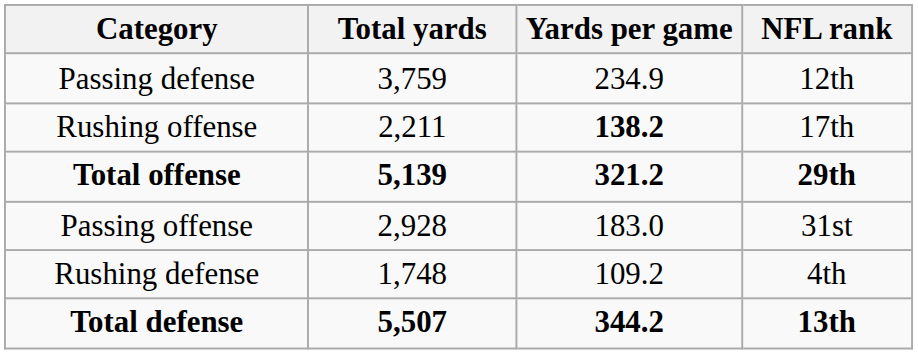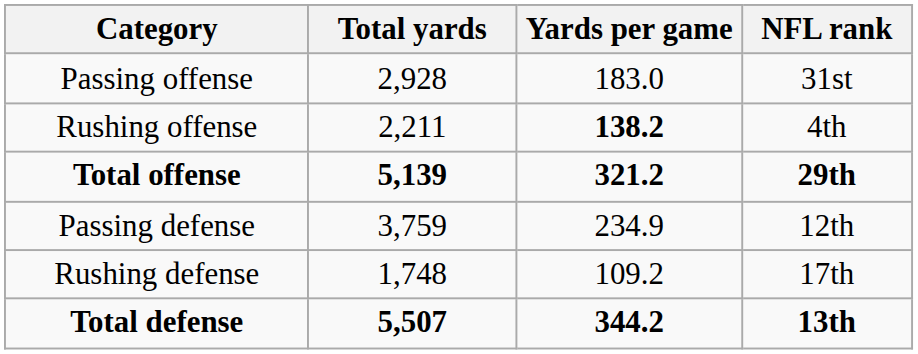rows swapped: Passing offense <-> Passing defense
Rushing offense | NFL rank: 17th -> 4th
Rushing defense | NFL rank: 4th -> 17th
